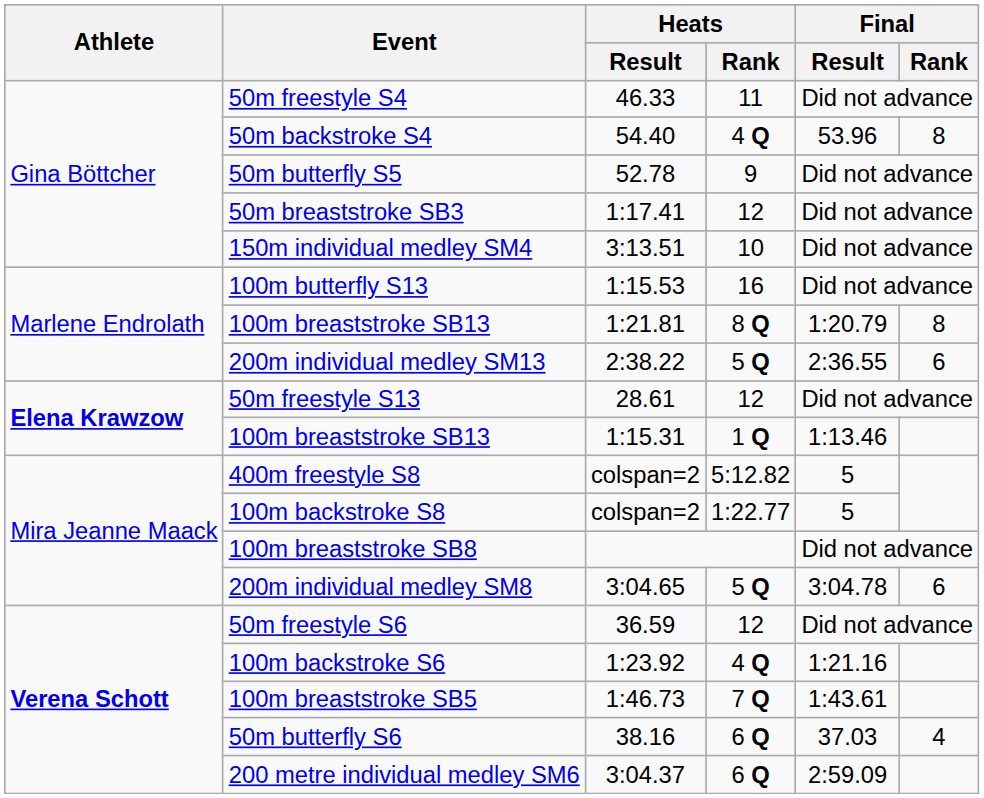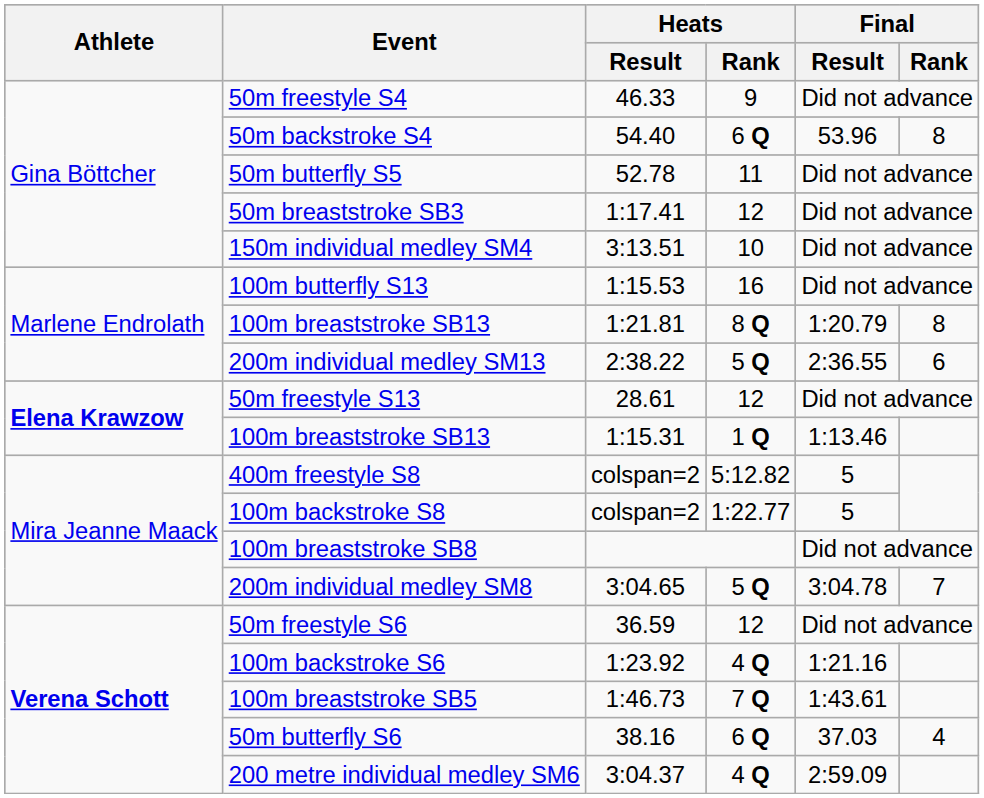50m freestyle S4 | Heats / Rank: 11 -> 9
50m backstroke S4 | Heats / Rank: 4 Q -> 6 Q
50m butterfly S5 | Heats / Rank: 9 -> 11
200m individual medley SM8 | Final / Rank: 6 -> 7
200 metre individual medley SM6 | Heats / Rank: 6 Q -> 4 Q
